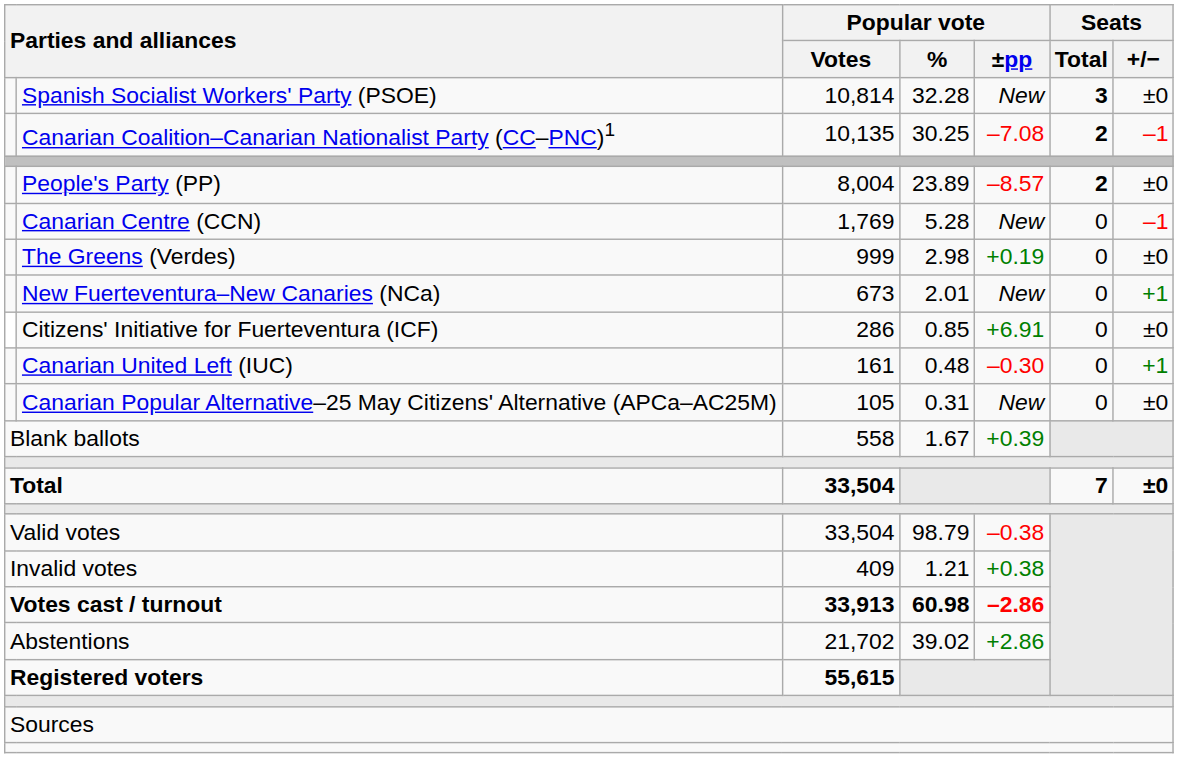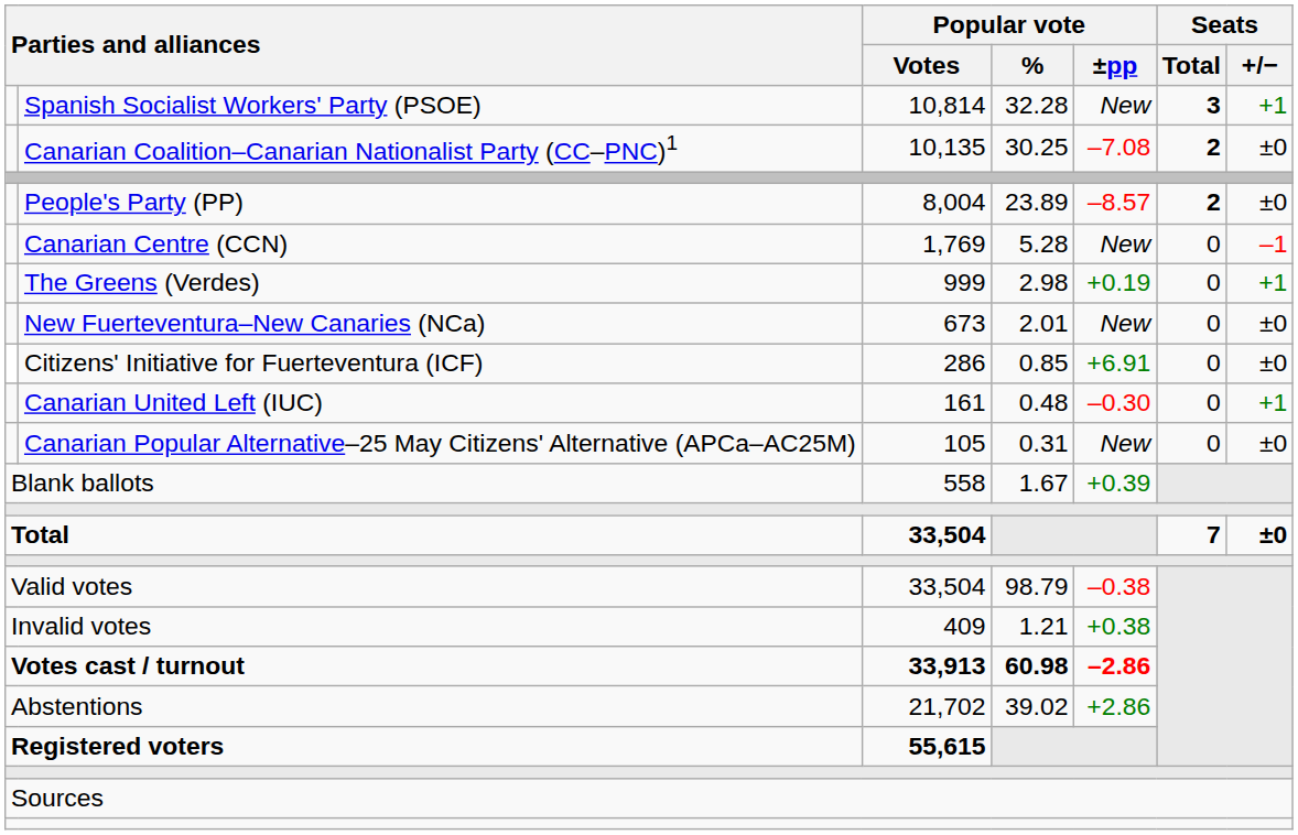Spanish Socialist Workers' Party (PSOE) | Seats / +/−: ±0 -> +1
Canarian Coalition–Canarian Nationalist Party (CC–PNC)1 | Seats / +/−: –1 -> ±0
The Greens (Verdes) | Seats / +/−: ±0 -> +1
New Fuerteventura–New Canaries (NCa) | Seats / +/−: +1 -> ±0
